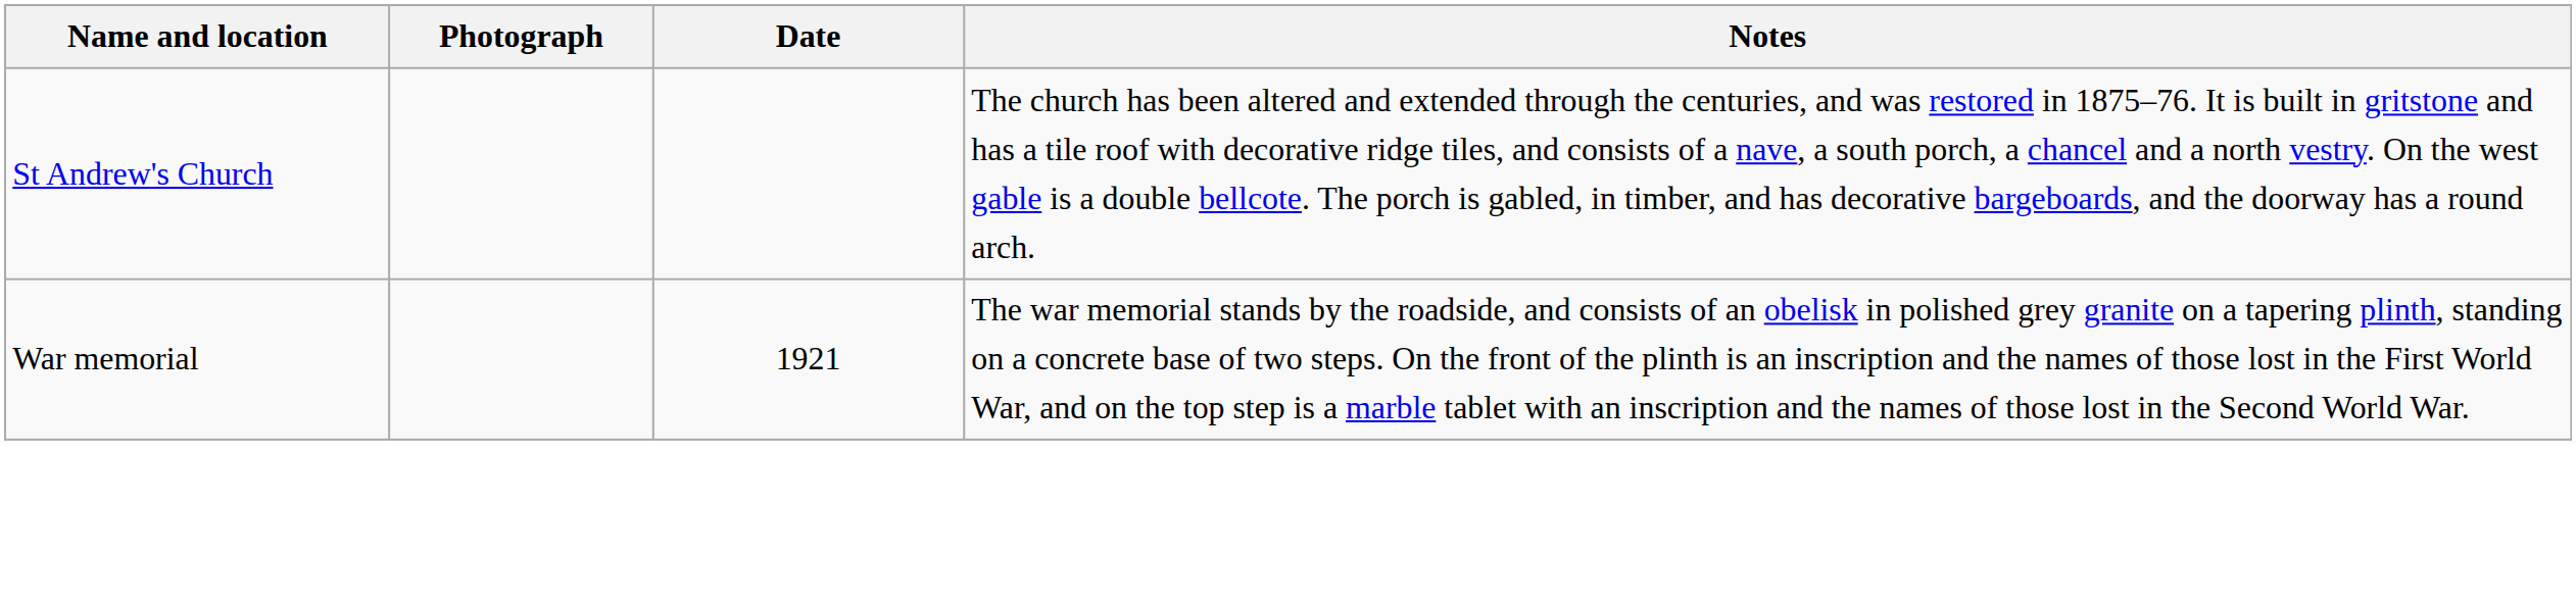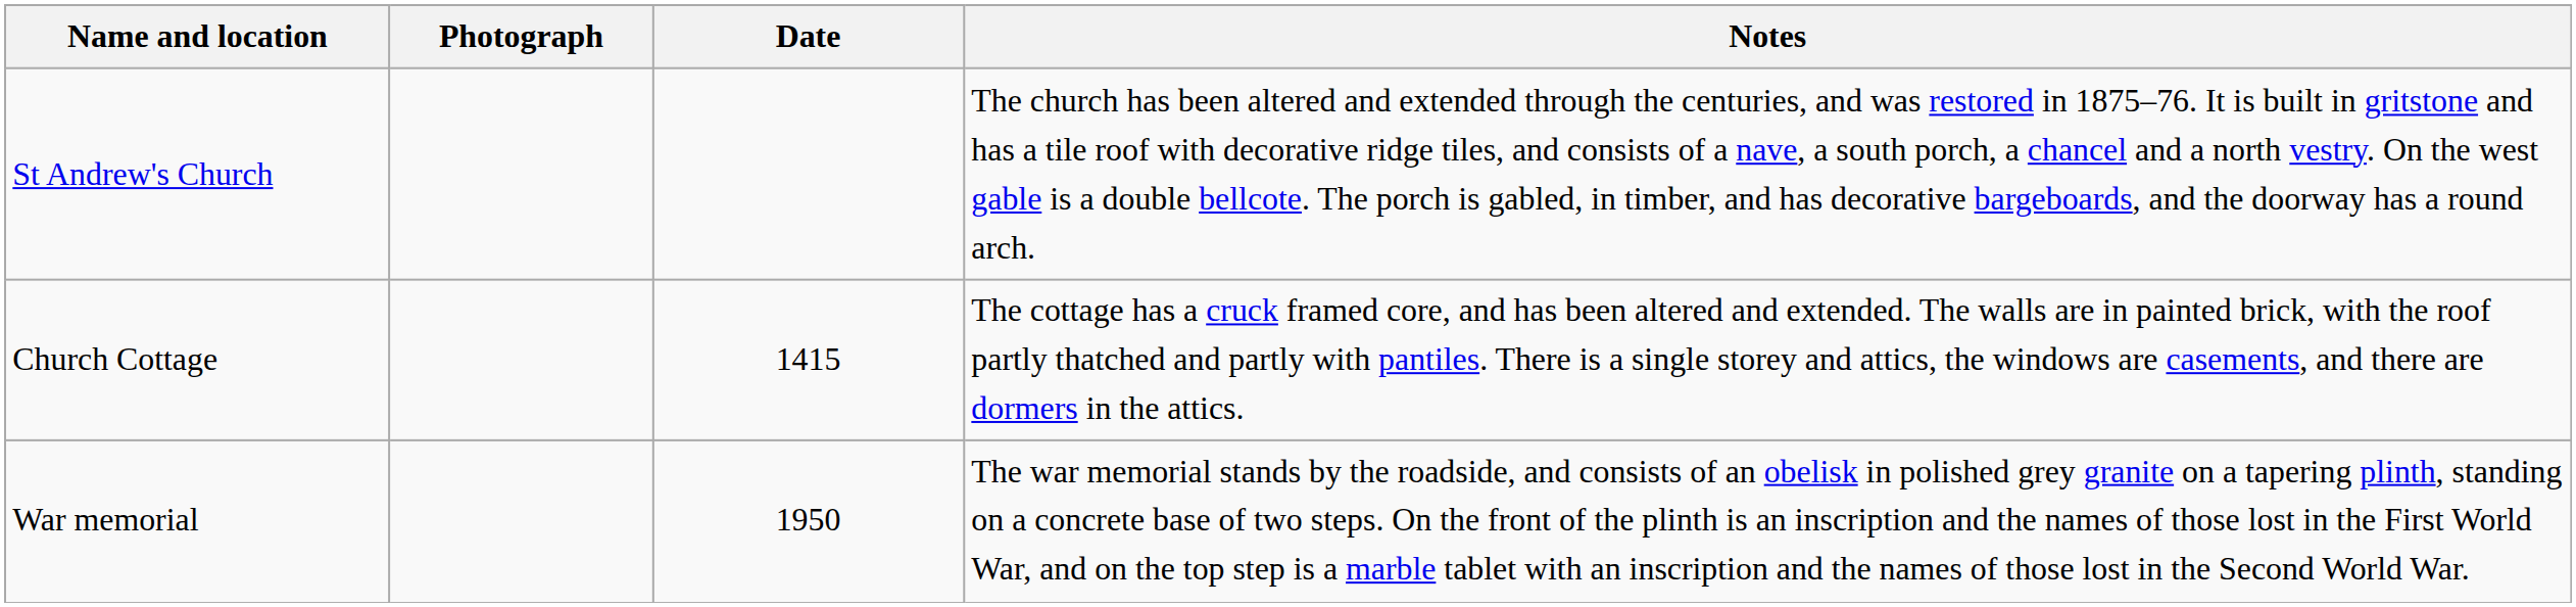+ row: Church Cottage | 1415 | The cottage has a cruck framed core, and has been altered and extended. The walls are in painted brick, with the roof partly thatched and partly with pantiles. There is a single storey and attics, the windows are casements, and there are dormers in the attics.
War memorial | Date: 1921 -> 1950
